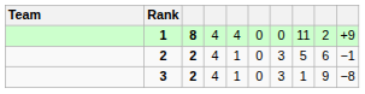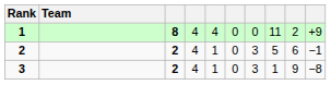columns swapped: Rank <-> Team
